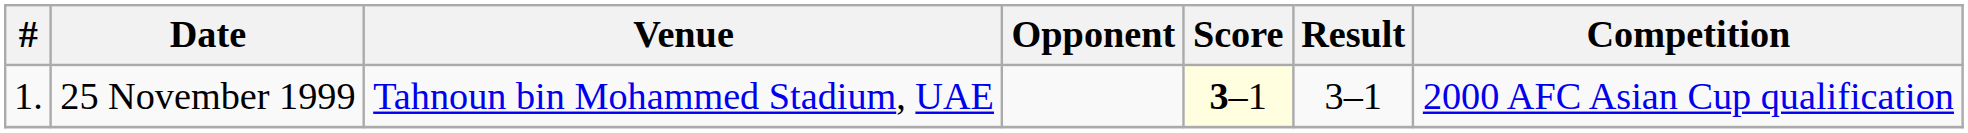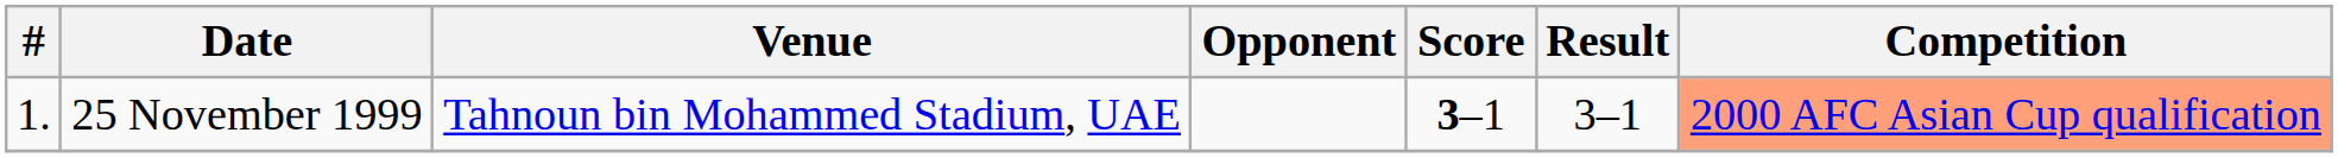25 November 1999 | Score: lightyellow background -> no background
25 November 1999 | Competition: no background -> lightsalmon background
